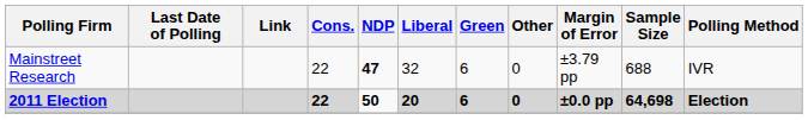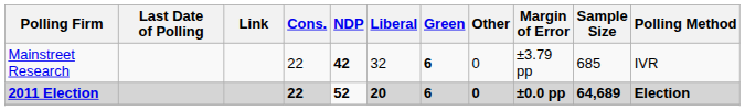Mainstreet Research | NDP: 47 -> 42
Mainstreet Research | Green: normal -> bold
Mainstreet Research | Sample Size: 688 -> 685
2011 Election | NDP: 50 -> 52
2011 Election | Sample Size: 64,698 -> 64,689
